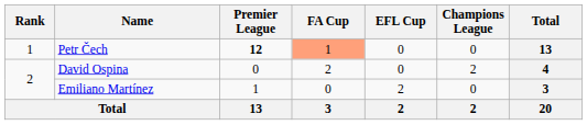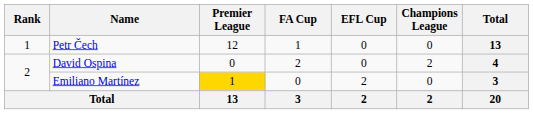Petr Čech | Premier League: bold -> normal
Petr Čech | FA Cup: lightsalmon background -> no background
Emiliano Martínez | Premier League: no background -> gold background
